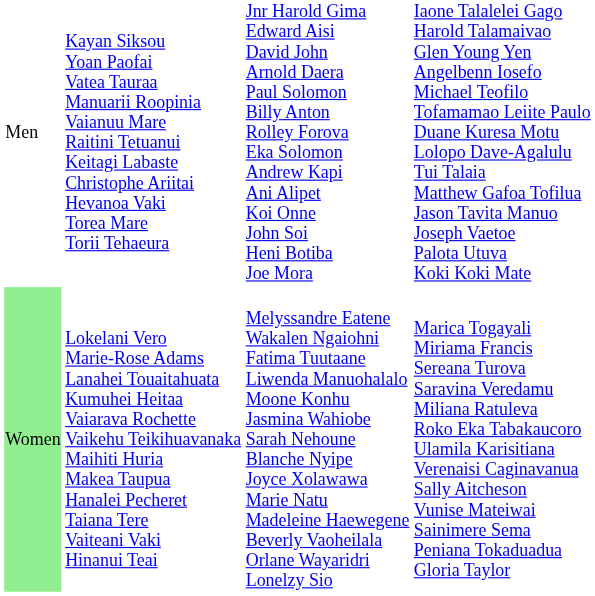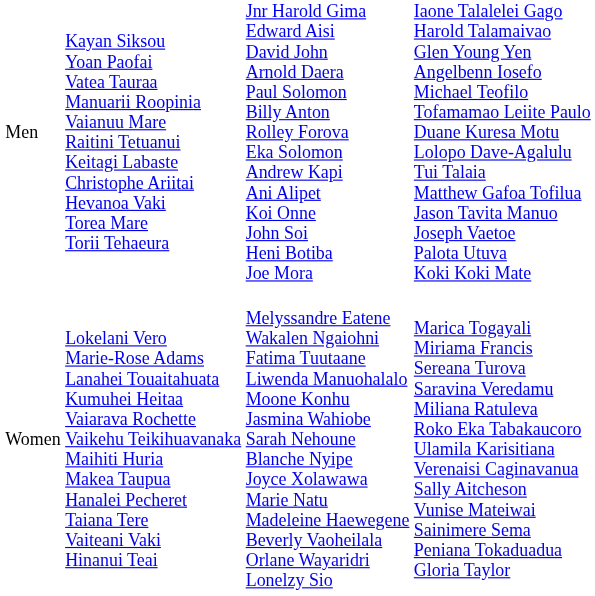Women | column 1: lightgreen background -> no background
